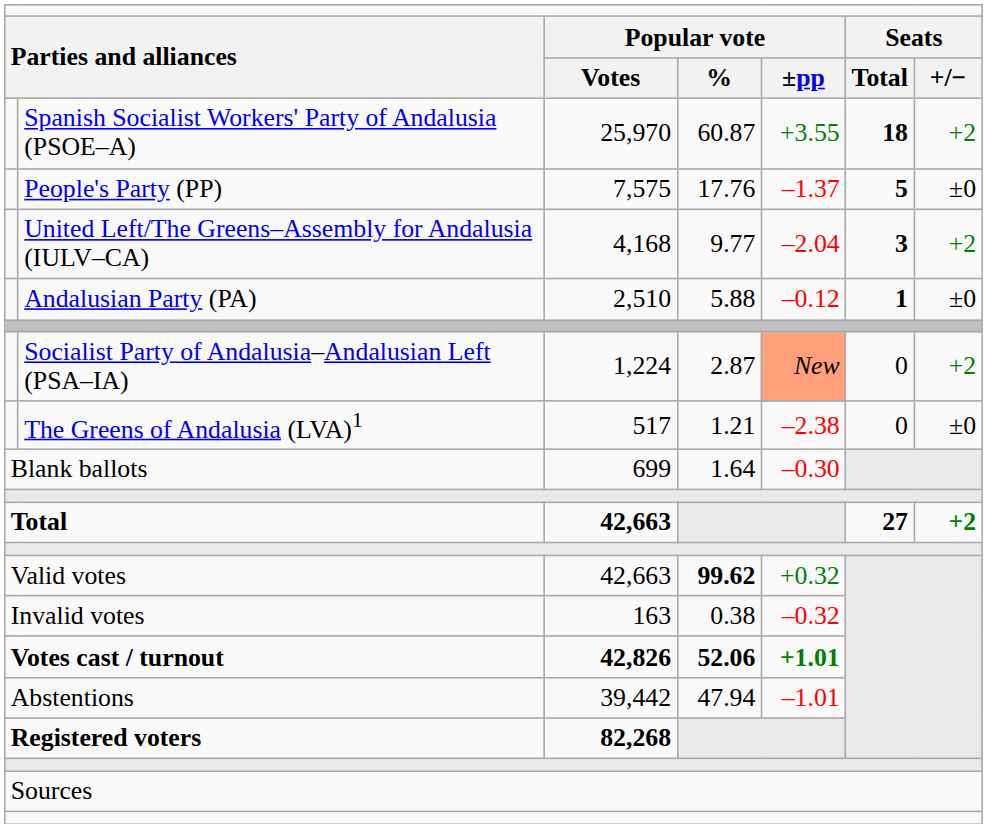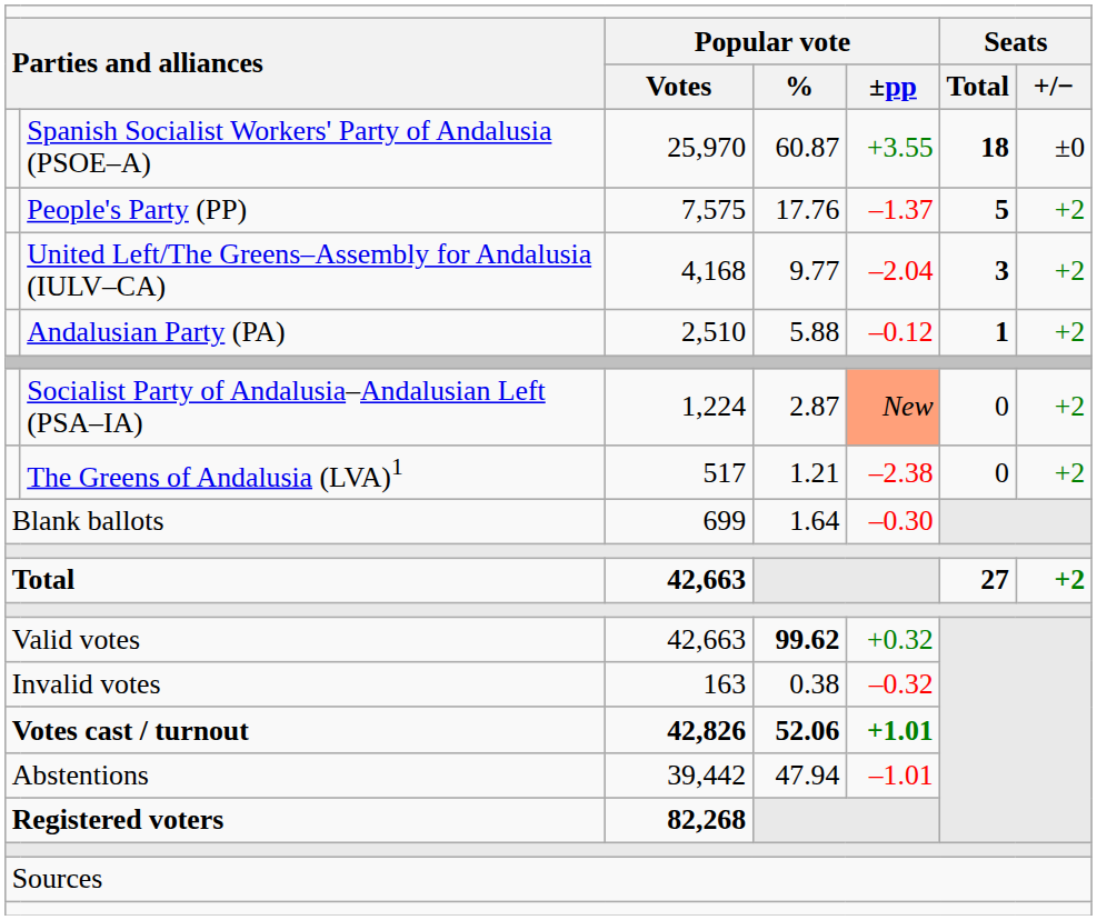Spanish Socialist Workers' Party of Andalusia (PSOE–A) | column 7: +2 -> ±0
People's Party (PP) | column 7: ±0 -> +2
Andalusian Party (PA) | column 7: ±0 -> +2
The Greens of Andalusia (LVA)1 | column 7: ±0 -> +2
